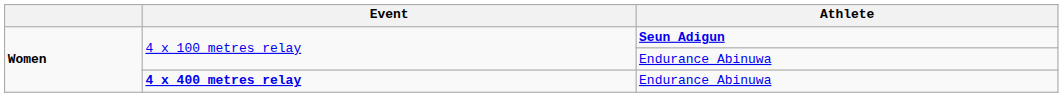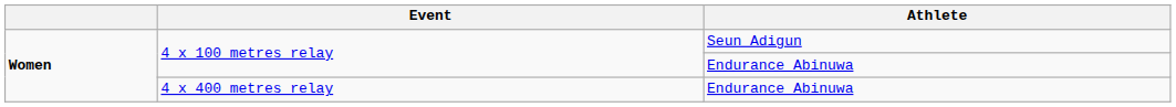4 x 100 metres relay / Seun Adigun | Athlete: bold -> normal
4 x 400 metres relay | Event: bold -> normal
